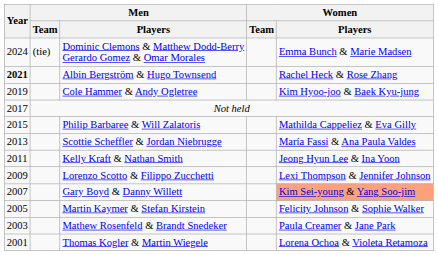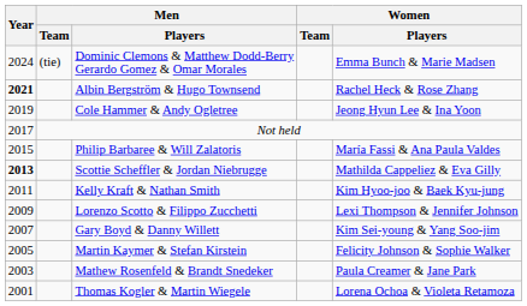Cole Hammer & Andy Ogletree | Women / Players: Kim Hyoo-joo & Baek Kyu-jung -> Jeong Hyun Lee & Ina Yoon
Philip Barbaree & Will Zalatoris | Women / Players: Mathilda Cappeliez & Eva Gilly -> María Fassi & Ana Paula Valdes
Scottie Scheffler & Jordan Niebrugge | Year: normal -> bold
Scottie Scheffler & Jordan Niebrugge | Women / Players: María Fassi & Ana Paula Valdes -> Mathilda Cappeliez & Eva Gilly
Kelly Kraft & Nathan Smith | Women / Players: Jeong Hyun Lee & Ina Yoon -> Kim Hyoo-joo & Baek Kyu-jung
Gary Boyd & Danny Willett | Women / Players: lightsalmon background -> no background
